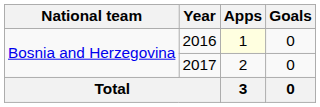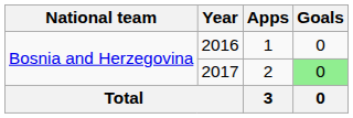2016 | Apps: lightyellow background -> no background
2017 | Goals: no background -> lightgreen background
